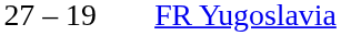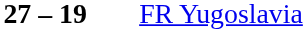FR Yugoslavia | column 1: normal -> bold
